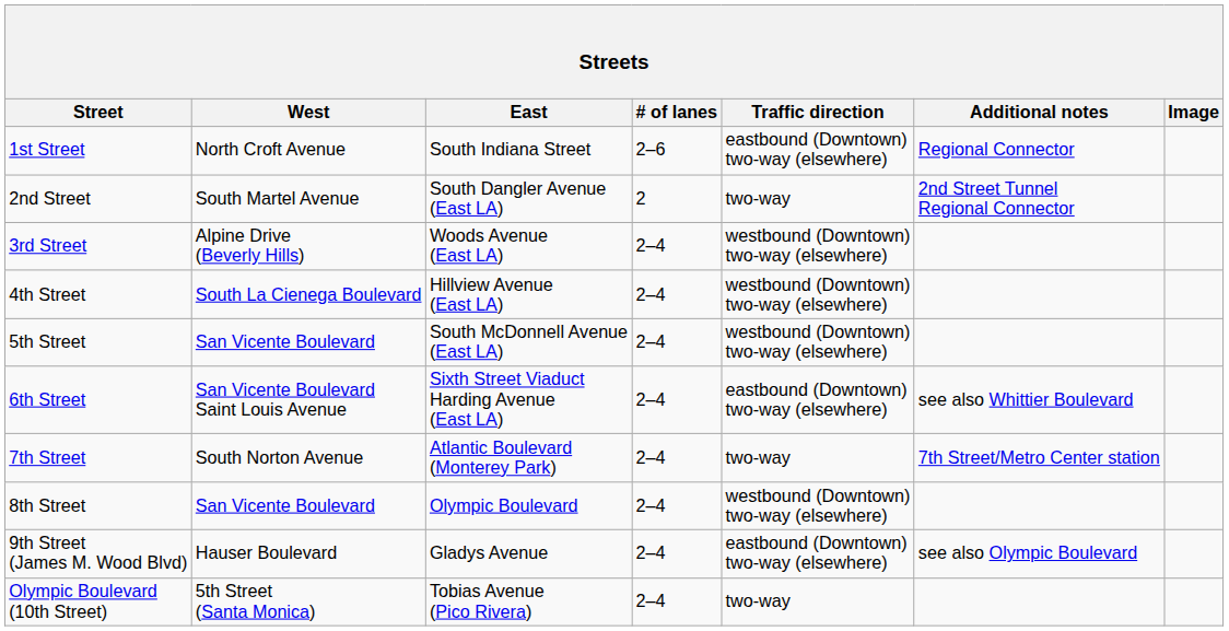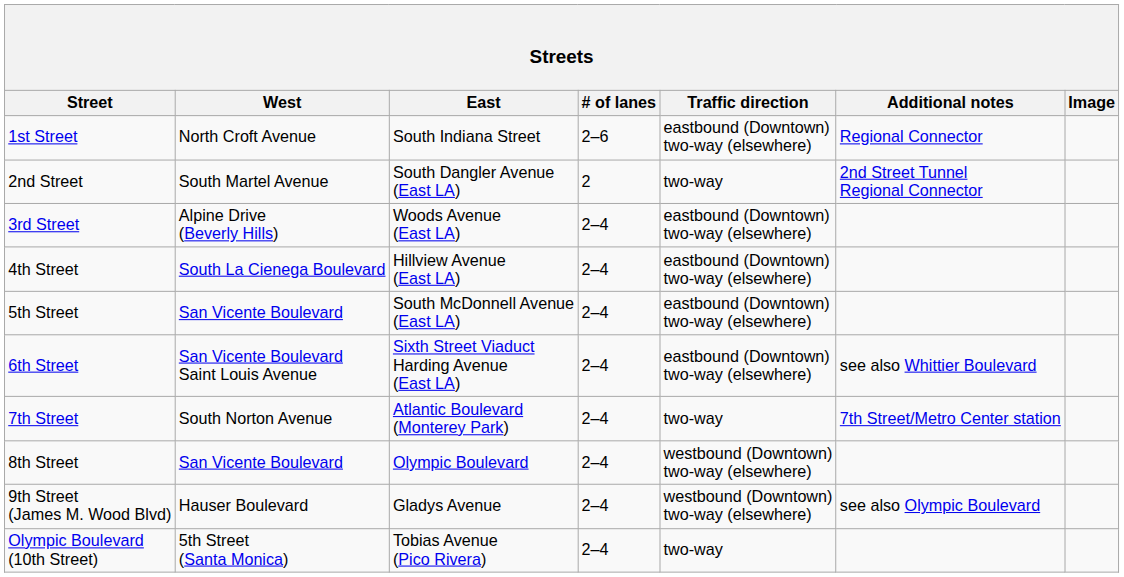3rd Street | Traffic direction: westbound (Downtown) two-way (elsewhere) -> eastbound (Downtown) two-way (elsewhere)
4th Street | Traffic direction: westbound (Downtown) two-way (elsewhere) -> eastbound (Downtown) two-way (elsewhere)
5th Street | Traffic direction: westbound (Downtown) two-way (elsewhere) -> eastbound (Downtown) two-way (elsewhere)
9th Street (James M. Wood Blvd) | Traffic direction: eastbound (Downtown) two-way (elsewhere) -> westbound (Downtown) two-way (elsewhere)
